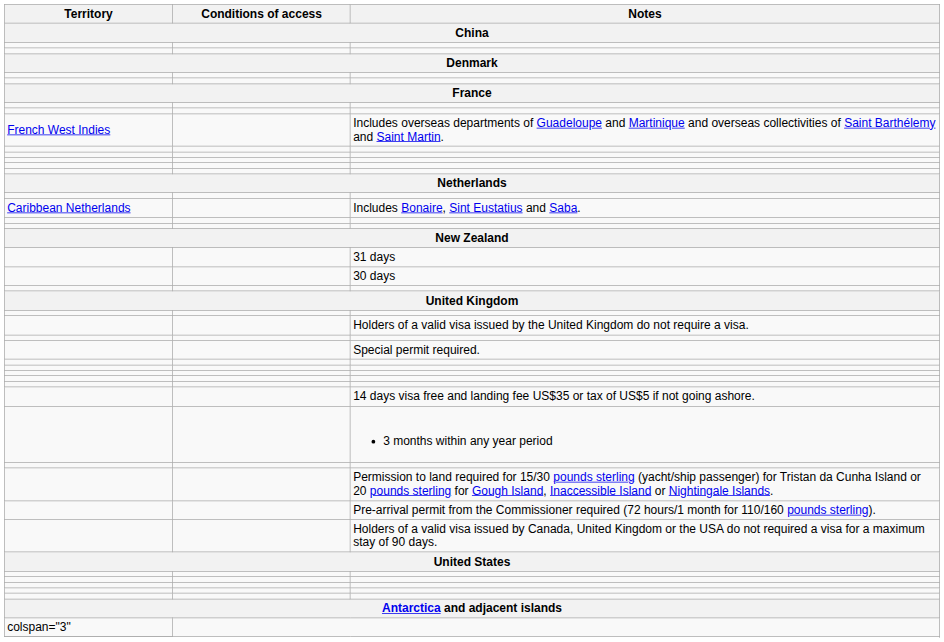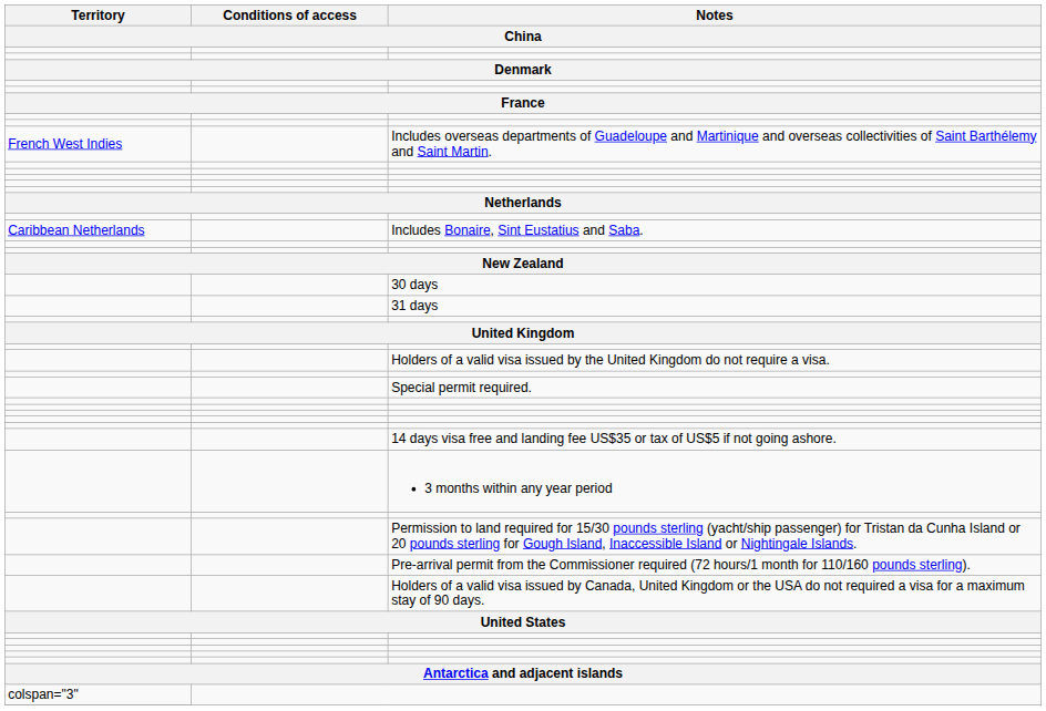rows swapped: 31 days <-> 30 days
